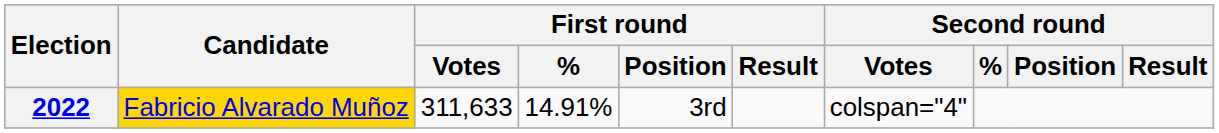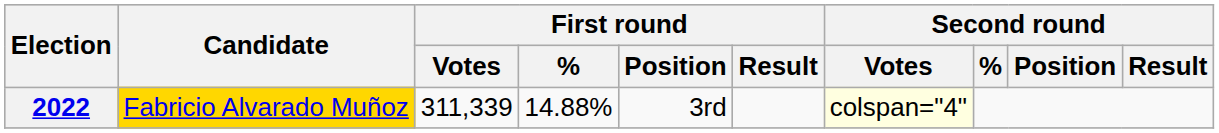2022 | First round / Votes: 311,633 -> 311,339
2022 | First round / %: 14.91% -> 14.88%
2022 | Second round / Votes: no background -> lightyellow background
